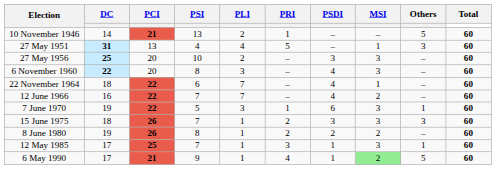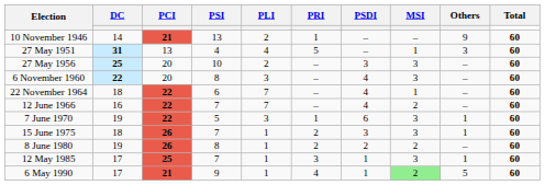10 November 1946 | Others: 5 -> 9
15 June 1975 | Others: 3 -> 1
